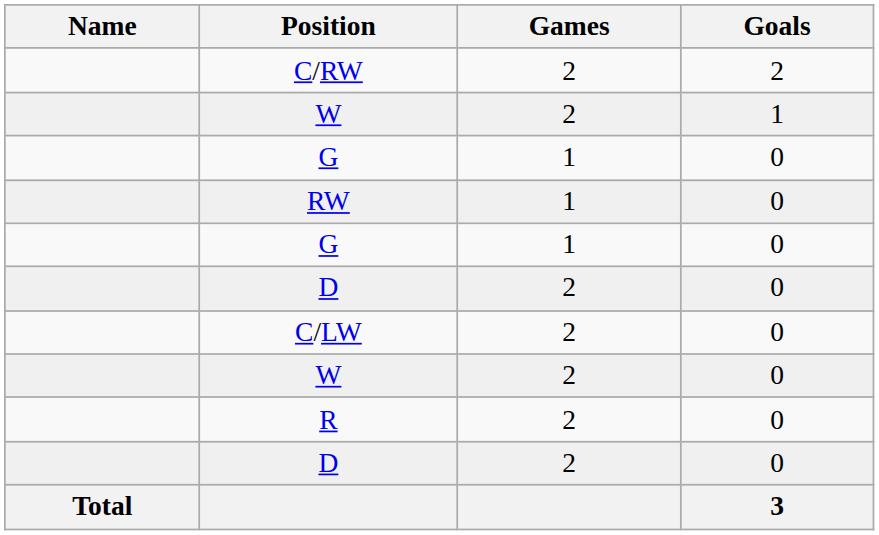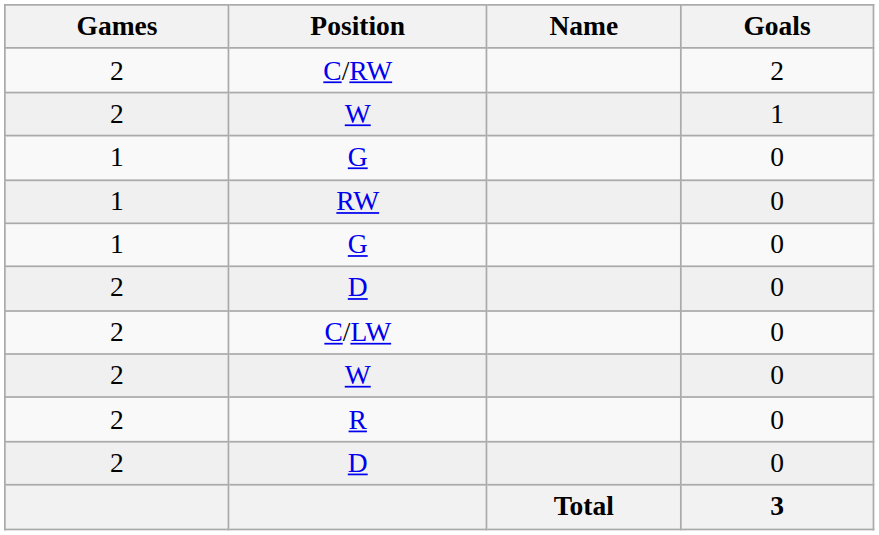columns swapped: Name <-> Games
